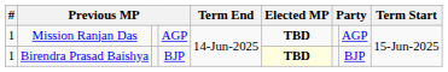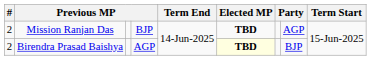Mission Ranjan Das | #: 1 -> 2
Mission Ranjan Das | column 4: AGP -> BJP
Birendra Prasad Baishya | #: 1 -> 2
Birendra Prasad Baishya | column 4: BJP -> AGP
